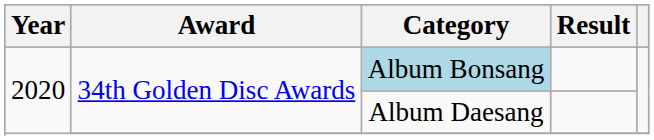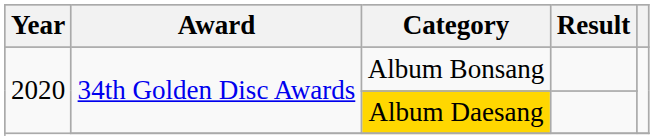Album Bonsang | Category: lightblue background -> no background
Album Daesang | Category: no background -> gold background
